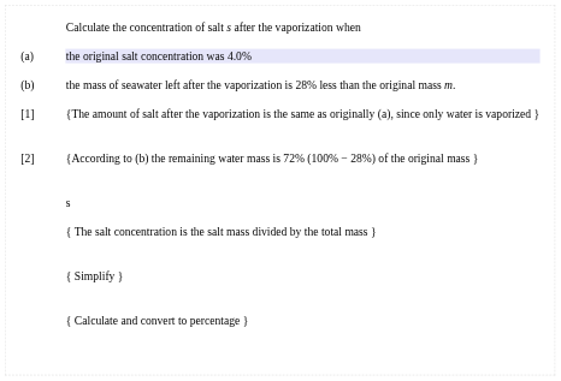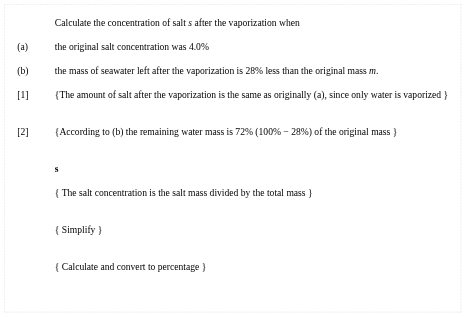the original salt concentration was 4.0% | column 2: lavender background -> no background
s | column 2: normal -> bold
